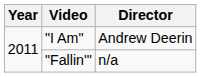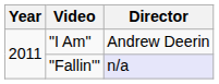"Fallin'" | Director: no background -> lavender background
